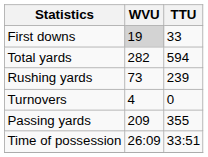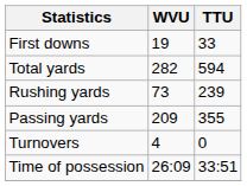First downs | WVU: lightgrey background -> no background
rows swapped: Passing yards <-> Turnovers
